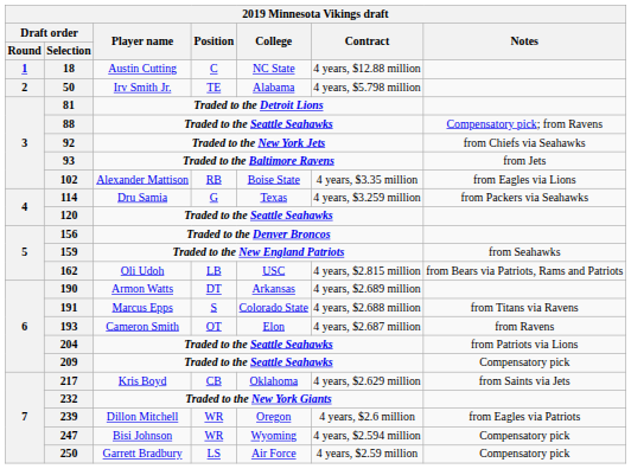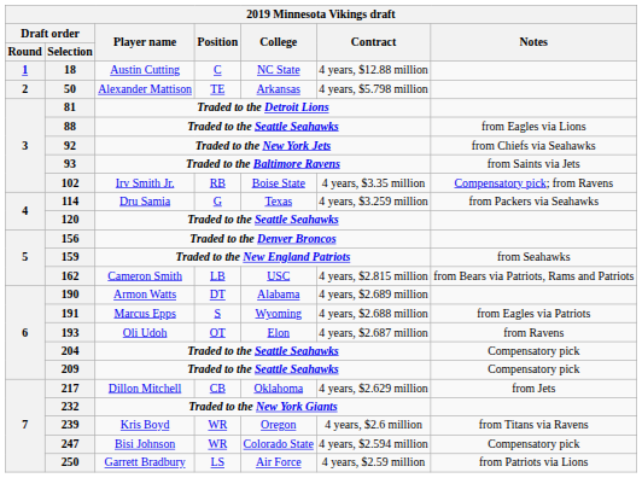50 | Player name: Irv Smith Jr. -> Alexander Mattison
50 | College: Alabama -> Arkansas
88 | Notes: Compensatory pick; from Ravens -> from Eagles via Lions
93 | Notes: from Jets -> from Saints via Jets
102 | Player name: Alexander Mattison -> Irv Smith Jr.
102 | Notes: from Eagles via Lions -> Compensatory pick; from Ravens
162 | Player name: Oli Udoh -> Cameron Smith
190 | College: Arkansas -> Alabama
191 | College: Colorado State -> Wyoming
191 | Notes: from Titans via Ravens -> from Eagles via Patriots
193 | Player name: Cameron Smith -> Oli Udoh
204 | Notes: from Patriots via Lions -> Compensatory pick
217 | Player name: Kris Boyd -> Dillon Mitchell
217 | Notes: from Saints via Jets -> from Jets
239 | Player name: Dillon Mitchell -> Kris Boyd
239 | Notes: from Eagles via Patriots -> from Titans via Ravens
247 | College: Wyoming -> Colorado State
250 | Notes: Compensatory pick -> from Patriots via Lions
